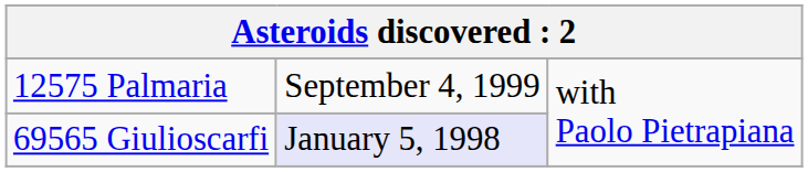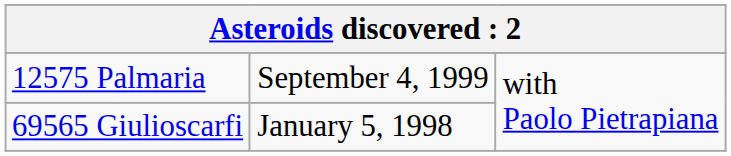69565 Giulioscarfi | column 2: lavender background -> no background
